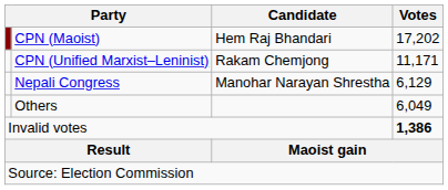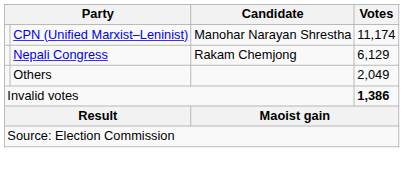- row: CPN (Maoist) | Hem Raj Bhandari | 17,202
CPN (Unified Marxist–Leninist) | Candidate: Rakam Chemjong -> Manohar Narayan Shrestha
CPN (Unified Marxist–Leninist) | Votes: 11,171 -> 11,174
Nepali Congress | Candidate: Manohar Narayan Shrestha -> Rakam Chemjong
Others | Votes: 6,049 -> 2,049
